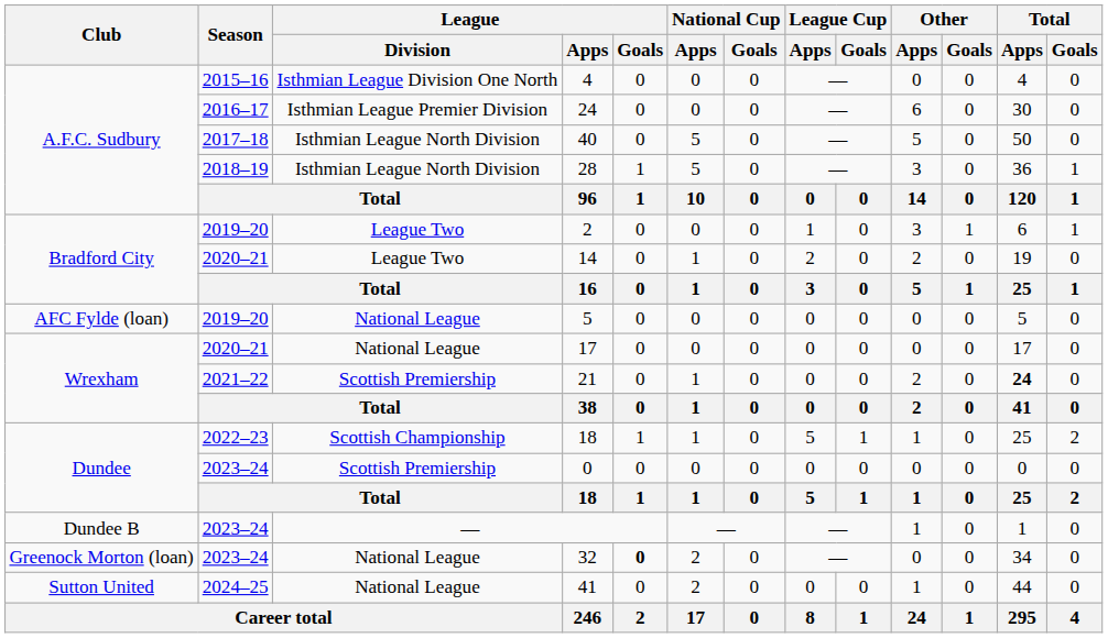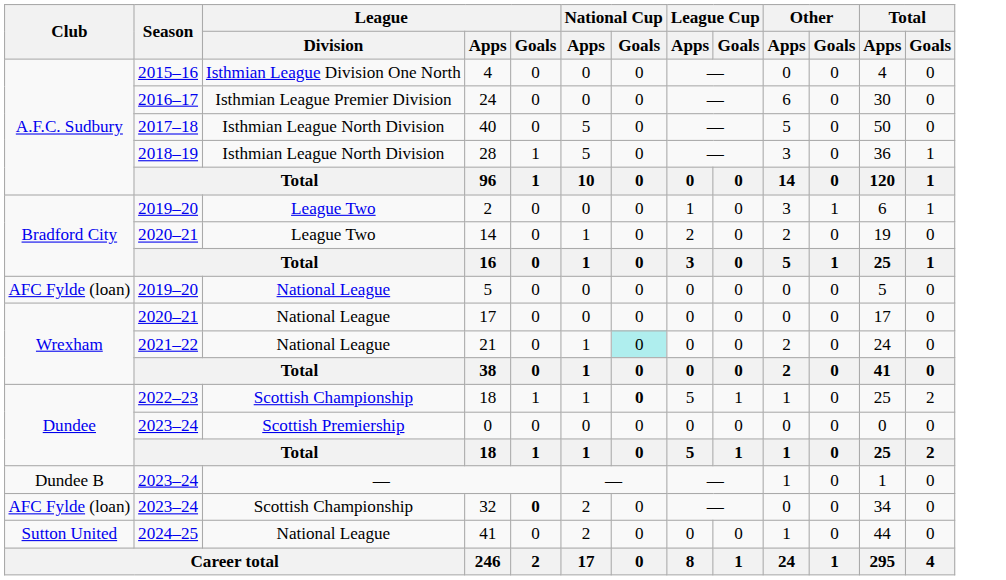21 | League / Division: Scottish Premiership -> National League
21 | National Cup / Goals: no background -> paleturquoise background
21 | Total / Apps: bold -> normal
2022–23 / 18 | National Cup / Goals: normal -> bold
32 | Club: Greenock Morton (loan) -> AFC Fylde (loan)
32 | League / Division: National League -> Scottish Championship
